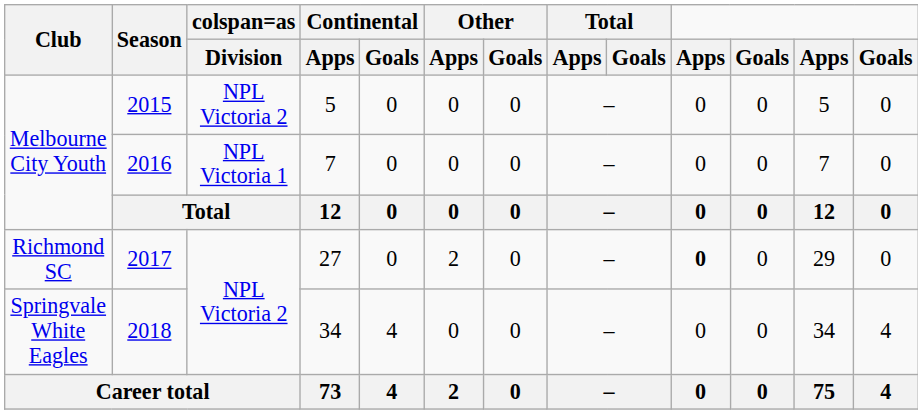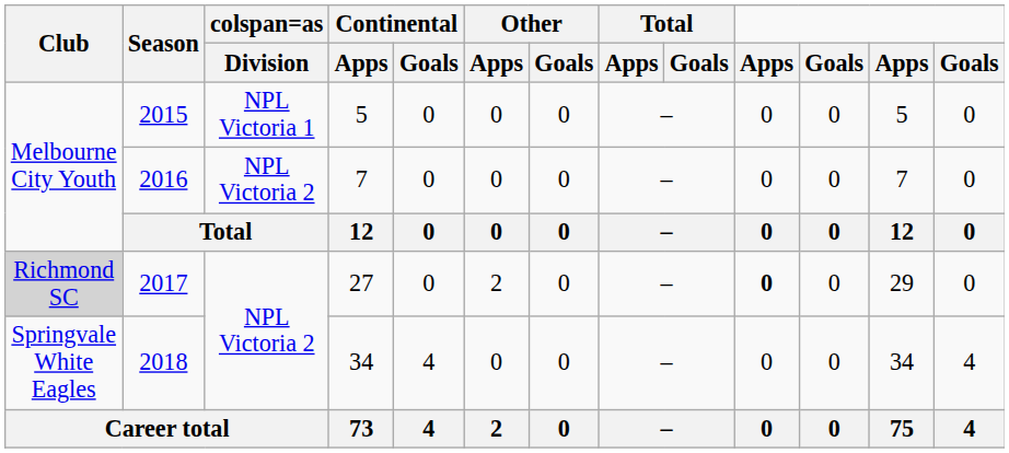2015 | colspan=as / Division: NPL Victoria 2 -> NPL Victoria 1
2016 | colspan=as / Division: NPL Victoria 1 -> NPL Victoria 2
2017 | Club: no background -> lightgrey background
